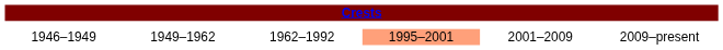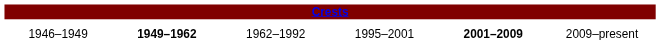1946–1949 | column 2: normal -> bold
1946–1949 | column 4: lightsalmon background -> no background
1946–1949 | column 5: normal -> bold
